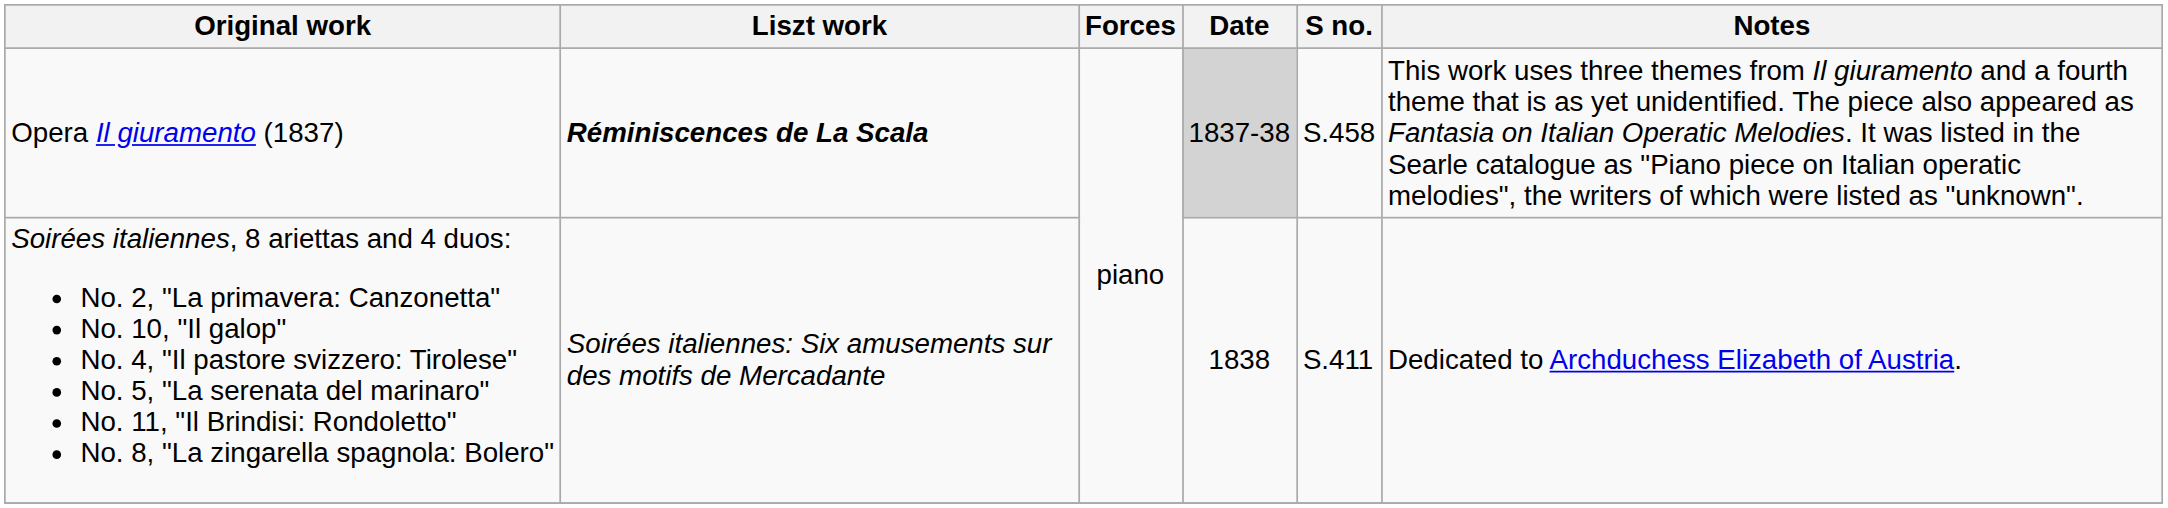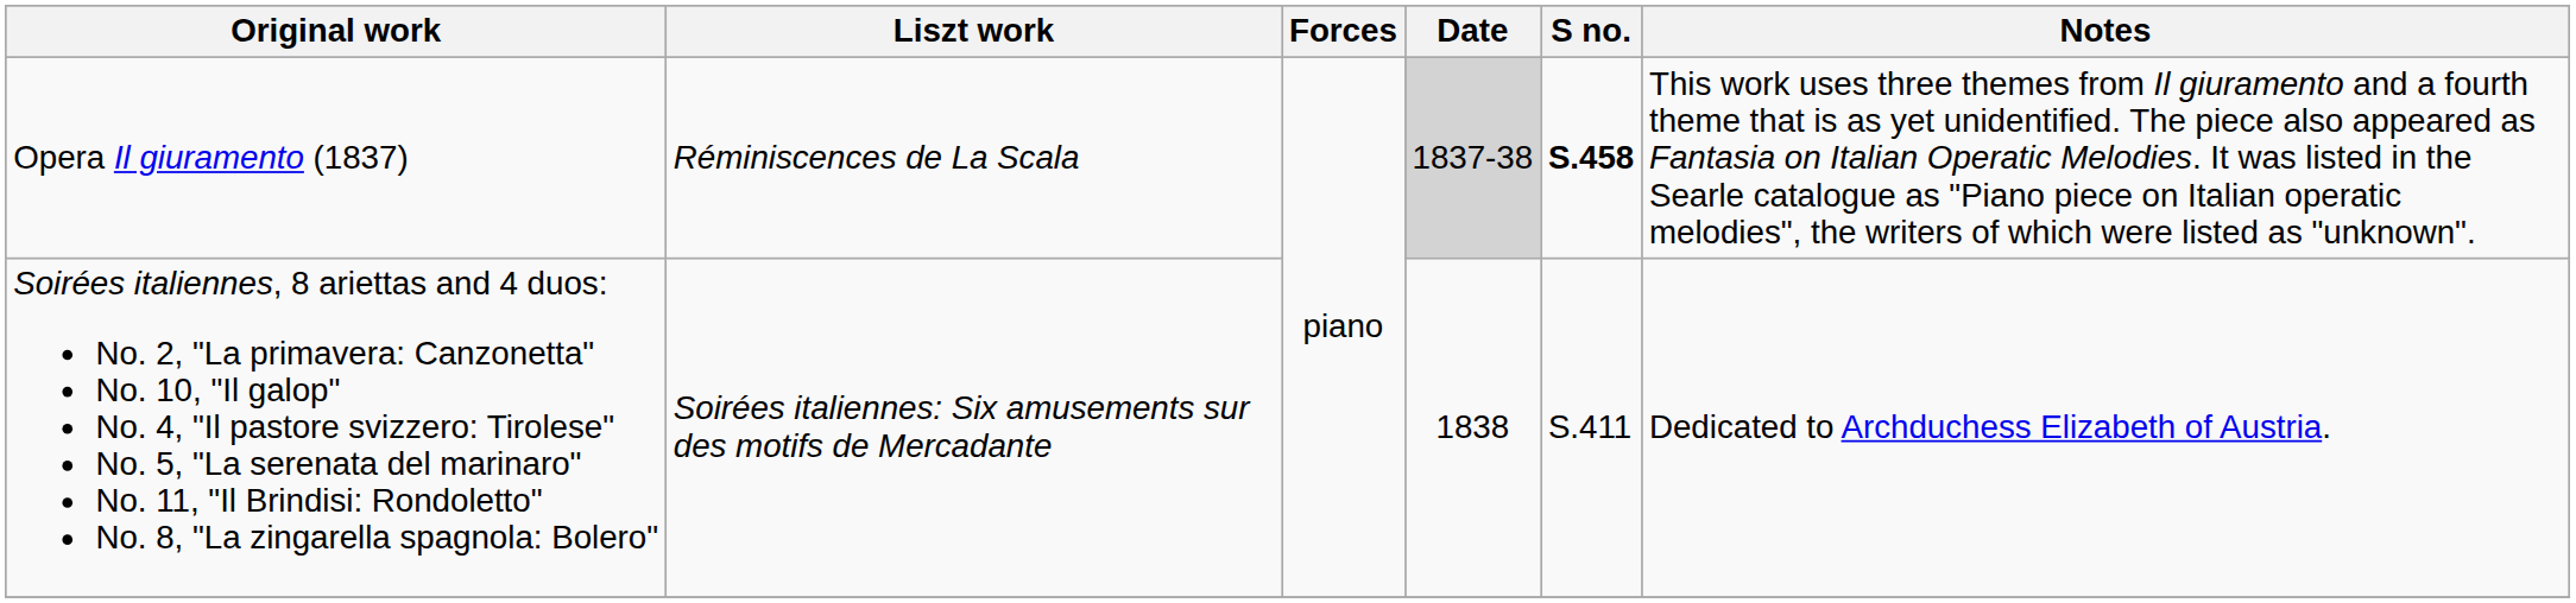Opera Il giuramento (1837) | Liszt work: bold -> normal
Opera Il giuramento (1837) | S no.: normal -> bold
